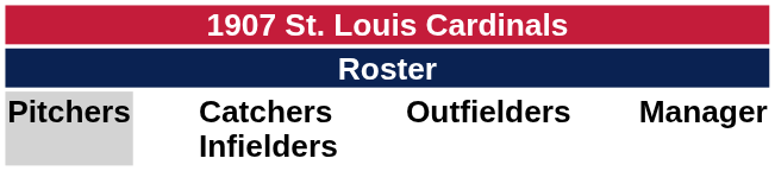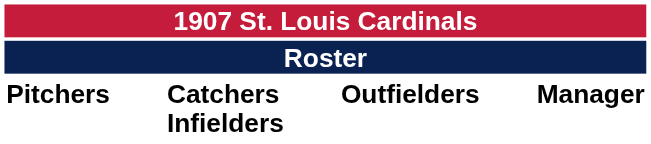Pitchers | column 1: lightgrey background -> no background
